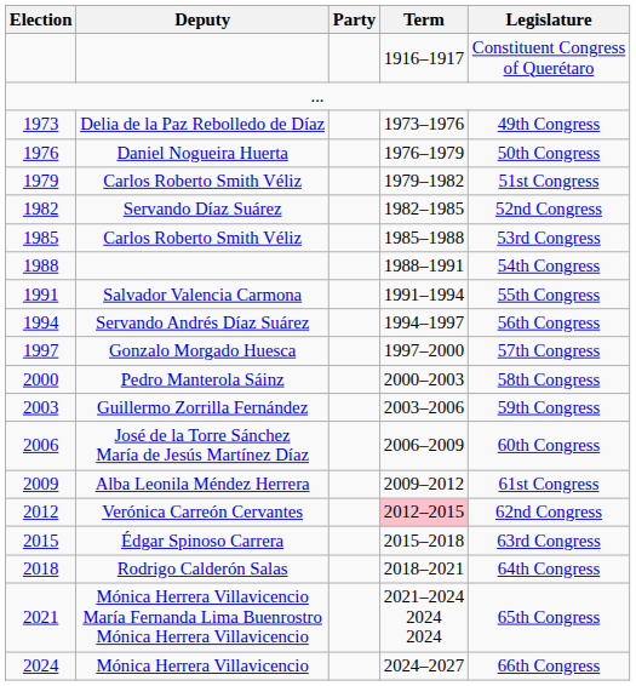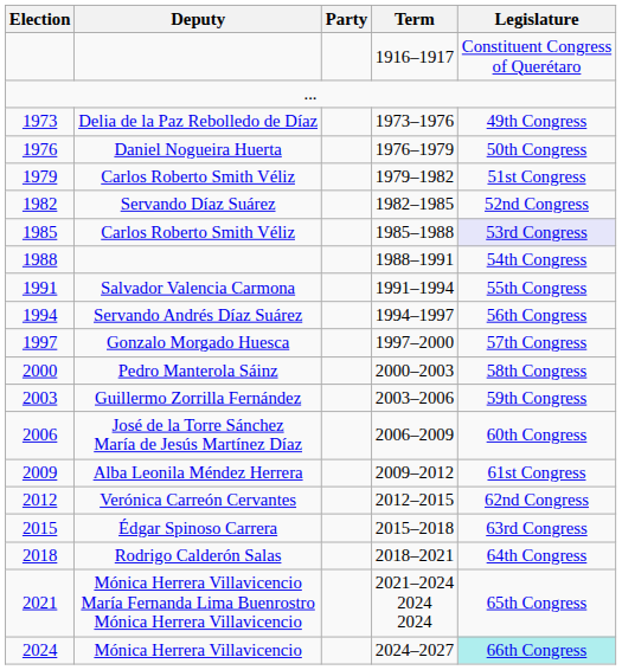1985 / Carlos Roberto Smith Véliz | Legislature: no background -> lavender background
Verónica Carreón Cervantes | Term: pink background -> no background
Mónica Herrera Villavicencio | Legislature: no background -> paleturquoise background
